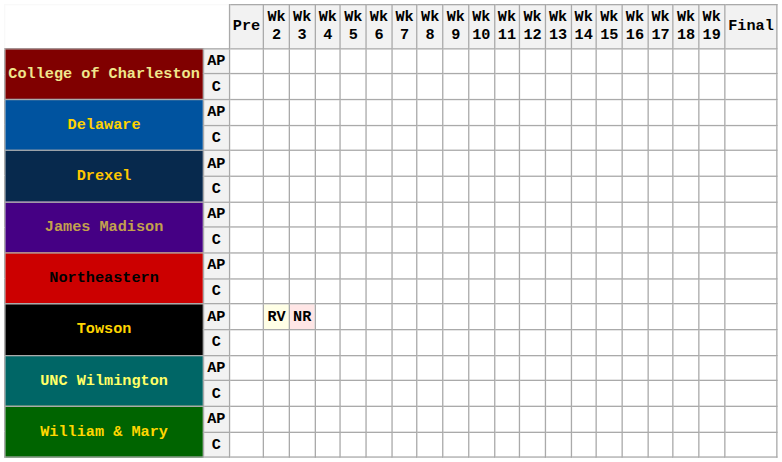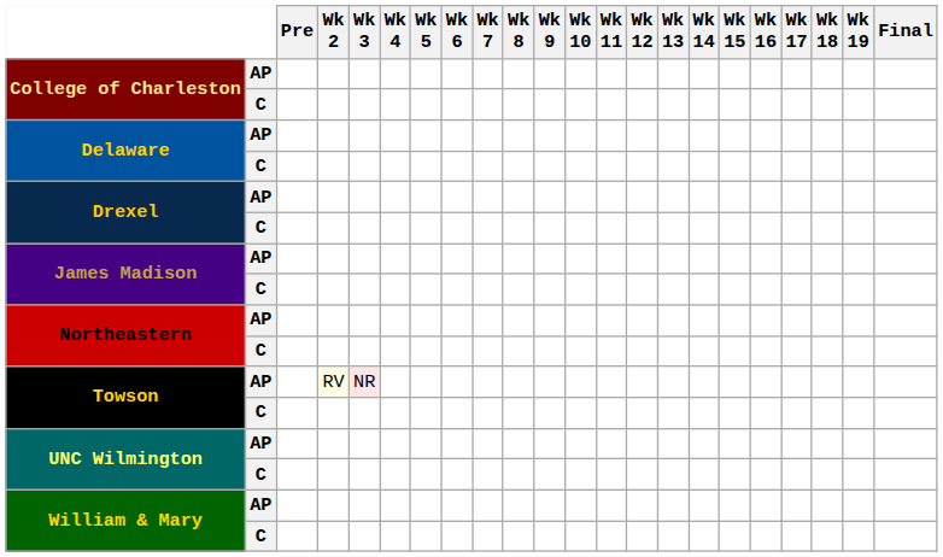Towson / AP | Wk 2: bold -> normal
Towson / AP | Wk 3: bold -> normal
